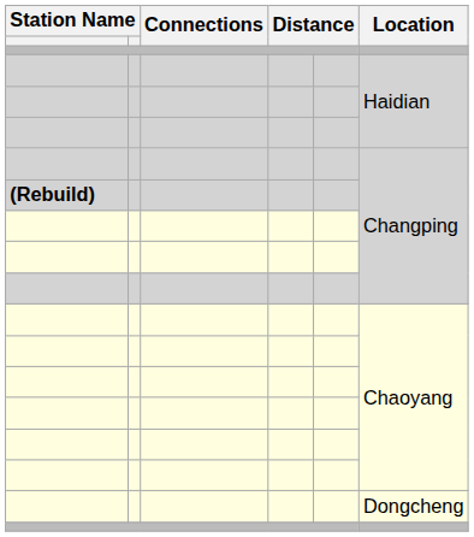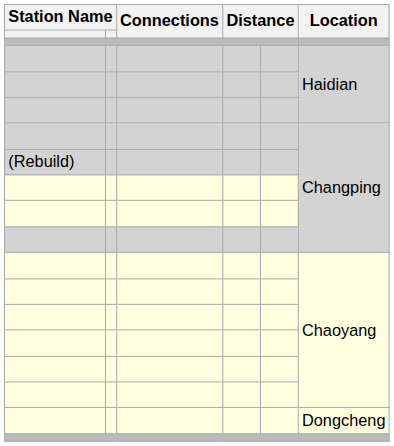(Rebuild) | column 1: bold -> normal
